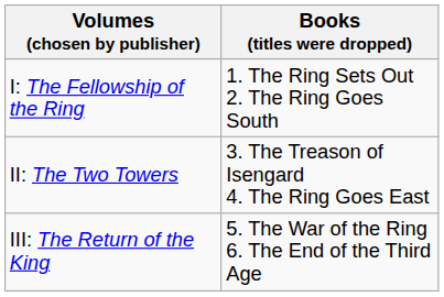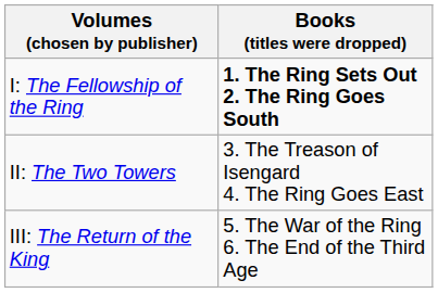I: The Fellowship of the Ring | Books (titles were dropped): normal -> bold
